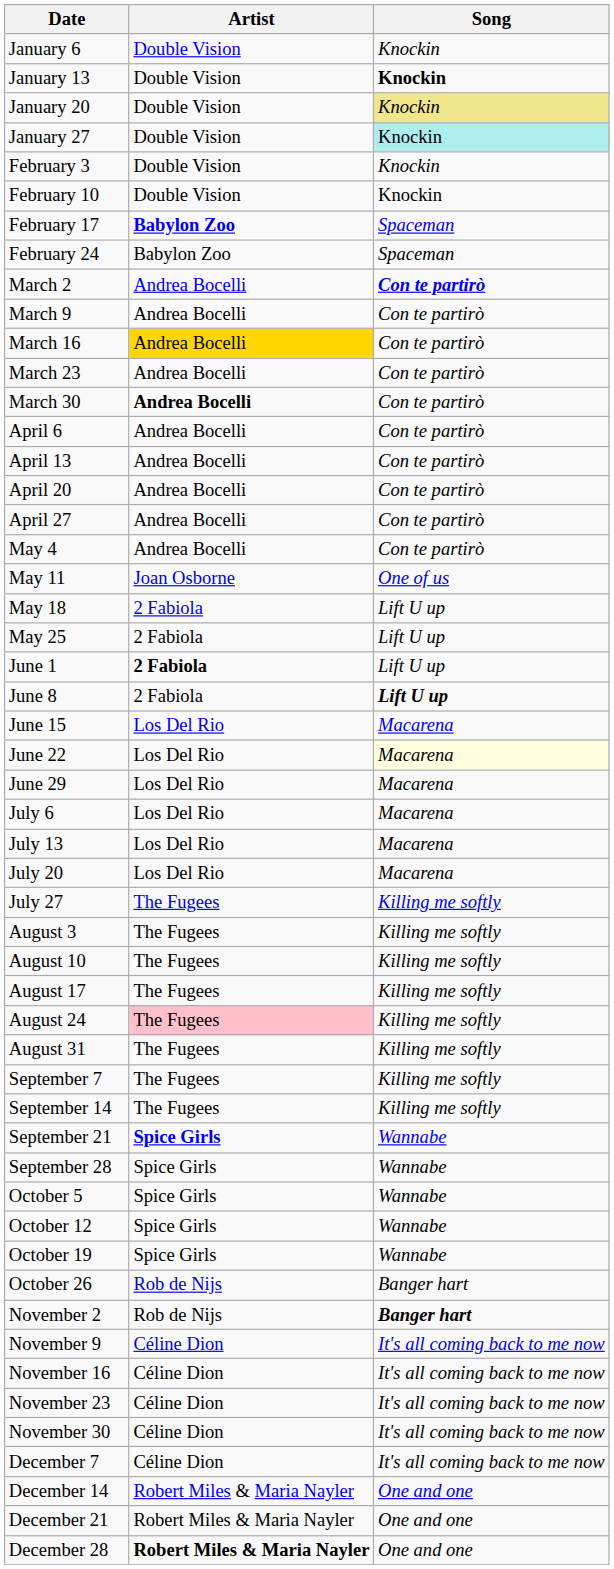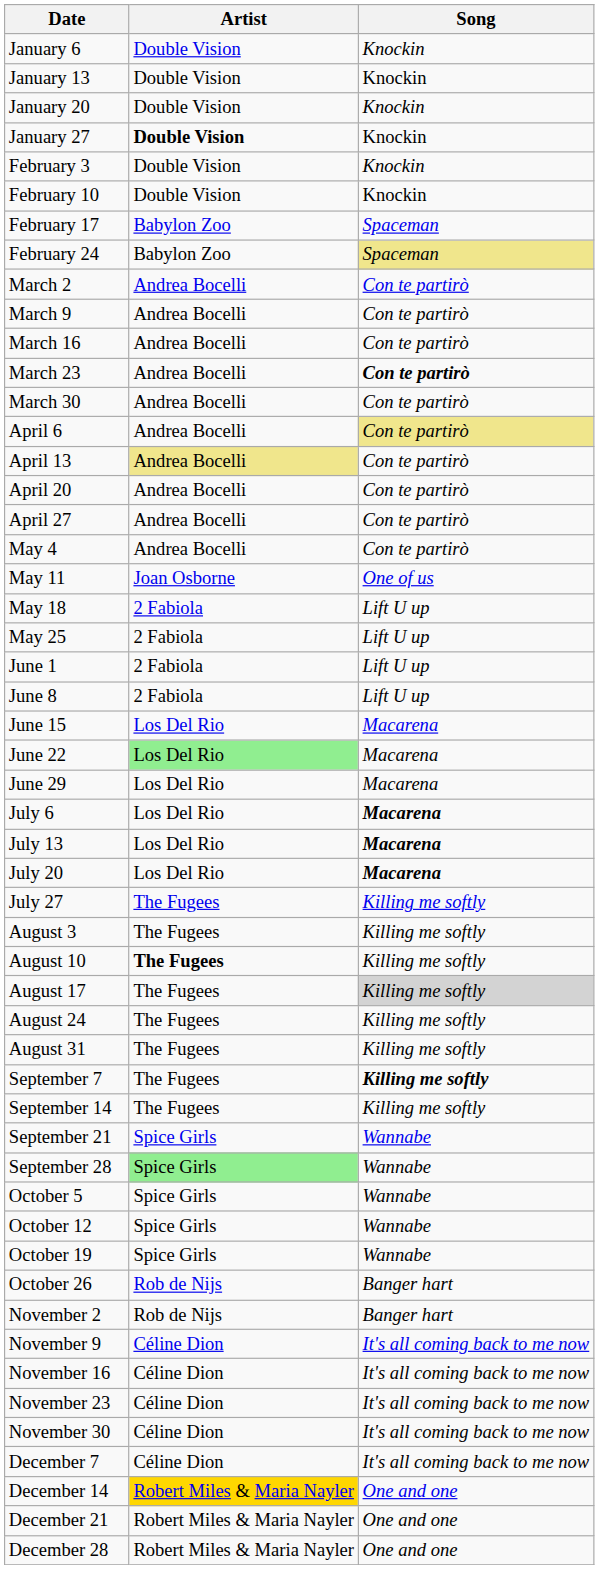January 13 | Song: bold -> normal
January 20 | Song: khaki background -> no background
January 27 | Artist: normal -> bold
January 27 | Song: paleturquoise background -> no background
February 17 | Artist: bold -> normal
February 24 | Song: no background -> khaki background
March 2 | Song: bold -> normal
March 16 | Artist: gold background -> no background
March 23 | Song: normal -> bold
March 30 | Artist: bold -> normal
April 6 | Song: no background -> khaki background
April 13 | Artist: no background -> khaki background
June 1 | Artist: bold -> normal
June 8 | Song: bold -> normal
June 22 | Artist: no background -> lightgreen background
June 22 | Song: lightyellow background -> no background
July 6 | Song: normal -> bold
July 13 | Song: normal -> bold
July 20 | Song: normal -> bold
August 10 | Artist: normal -> bold
August 17 | Song: no background -> lightgrey background
August 24 | Artist: pink background -> no background
September 7 | Song: normal -> bold
September 21 | Artist: bold -> normal
September 28 | Artist: no background -> lightgreen background
November 2 | Song: bold -> normal
December 14 | Artist: no background -> gold background
December 28 | Artist: bold -> normal
